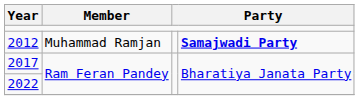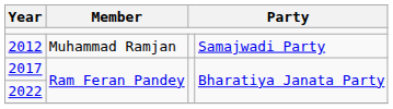2012 | column 4: bold -> normal
